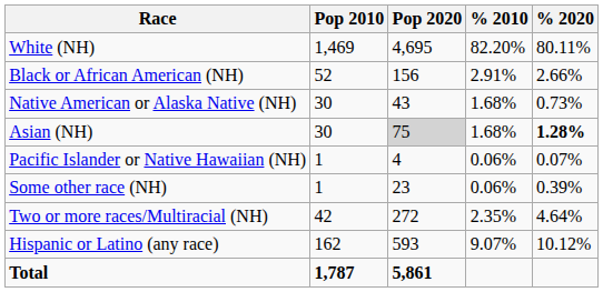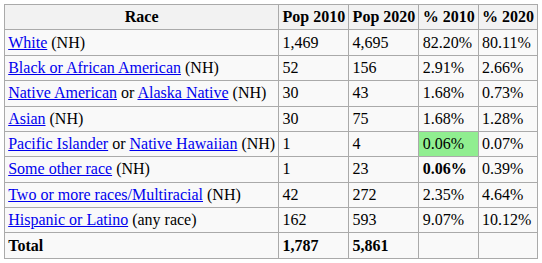Asian (NH) | Pop 2020: lightgrey background -> no background
Asian (NH) | % 2020: bold -> normal
Pacific Islander or Native Hawaiian (NH) | % 2010: no background -> lightgreen background
Some other race (NH) | % 2010: normal -> bold
